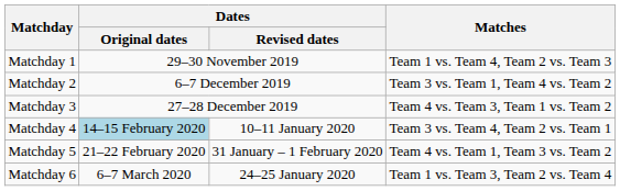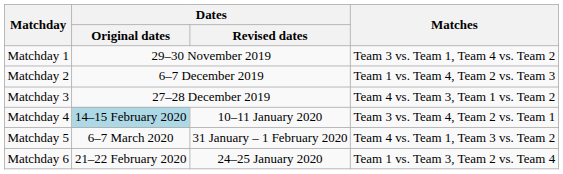Matchday 1 | Matches: Team 1 vs. Team 4, Team 2 vs. Team 3 -> Team 3 vs. Team 1, Team 4 vs. Team 2
Matchday 2 | Matches: Team 3 vs. Team 1, Team 4 vs. Team 2 -> Team 1 vs. Team 4, Team 2 vs. Team 3
Matchday 5 | Dates / Original dates: 21–22 February 2020 -> 6–7 March 2020
Matchday 6 | Dates / Original dates: 6–7 March 2020 -> 21–22 February 2020
